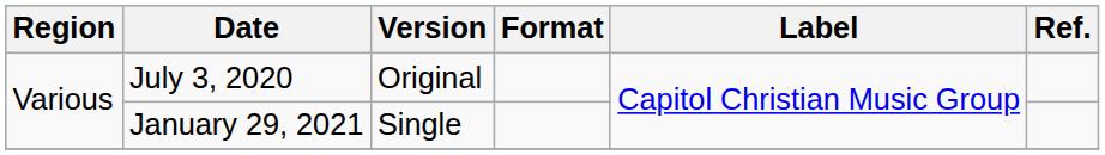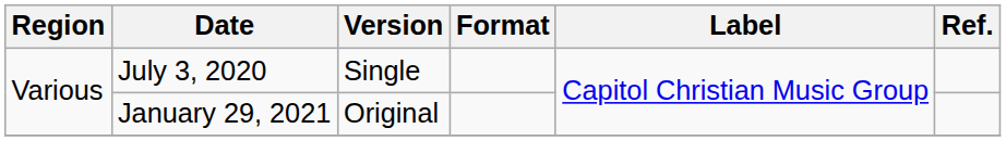July 3, 2020 | Version: Original -> Single
January 29, 2021 | Version: Single -> Original
